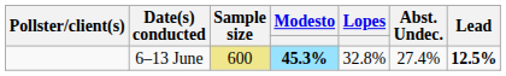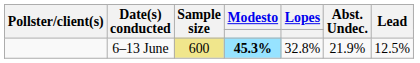6–13 June | Abst. Undec.: 27.4% -> 21.9%
6–13 June | Lead: bold -> normal
